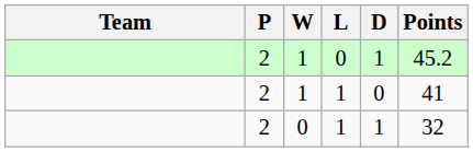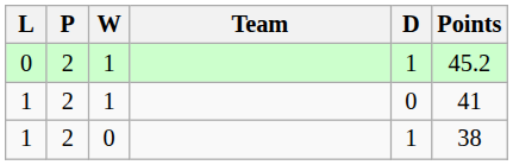columns swapped: Team <-> L
row 4 | Points: 32 -> 38
